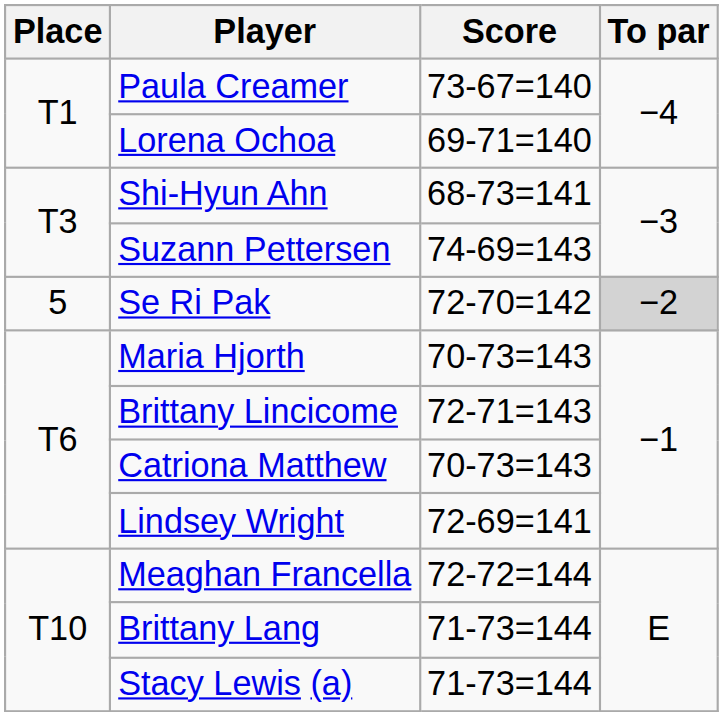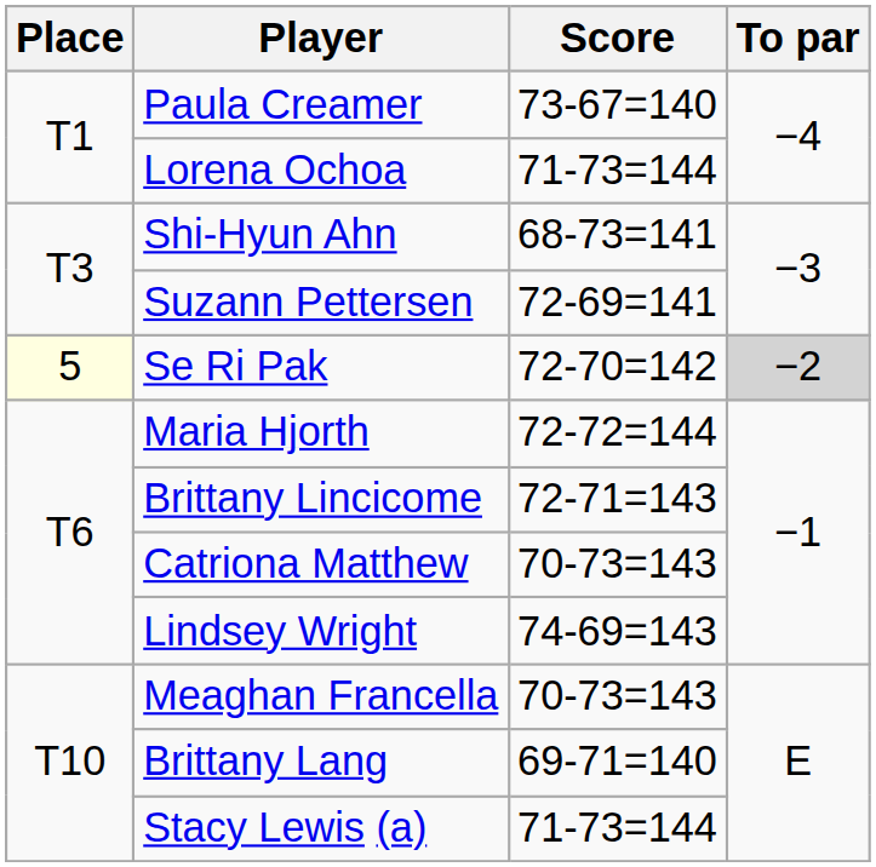Lorena Ochoa | Score: 69-71=140 -> 71-73=144
Suzann Pettersen | Score: 74-69=143 -> 72-69=141
Se Ri Pak | Place: no background -> lightyellow background
Maria Hjorth | Score: 70-73=143 -> 72-72=144
Lindsey Wright | Score: 72-69=141 -> 74-69=143
Meaghan Francella | Score: 72-72=144 -> 70-73=143
Brittany Lang | Score: 71-73=144 -> 69-71=140
